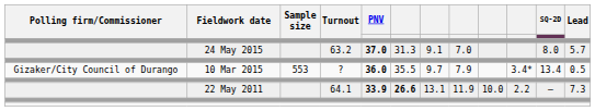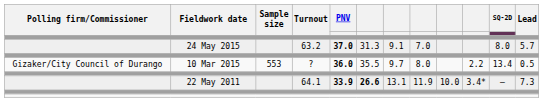10 Mar 2015 | column 8: 7.9 -> 8.0
10 Mar 2015 | column 10: 3.4* -> 2.2
22 May 2011 | column 10: 2.2 -> 3.4*
